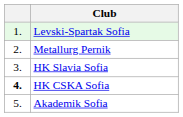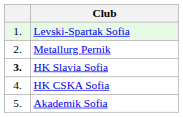HK Slavia Sofia | column 1: normal -> bold
HK CSKA Sofia | column 1: bold -> normal
